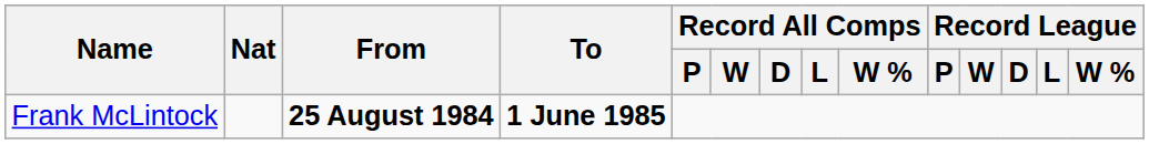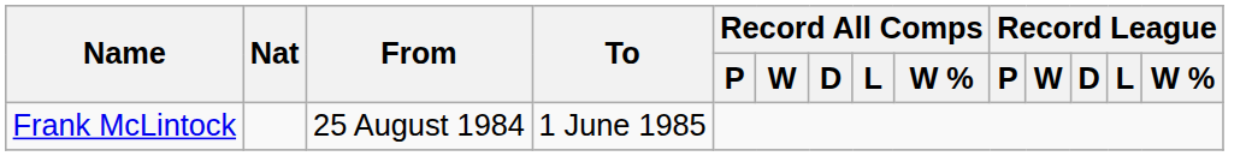Frank McLintock | From: bold -> normal
Frank McLintock | To: bold -> normal
